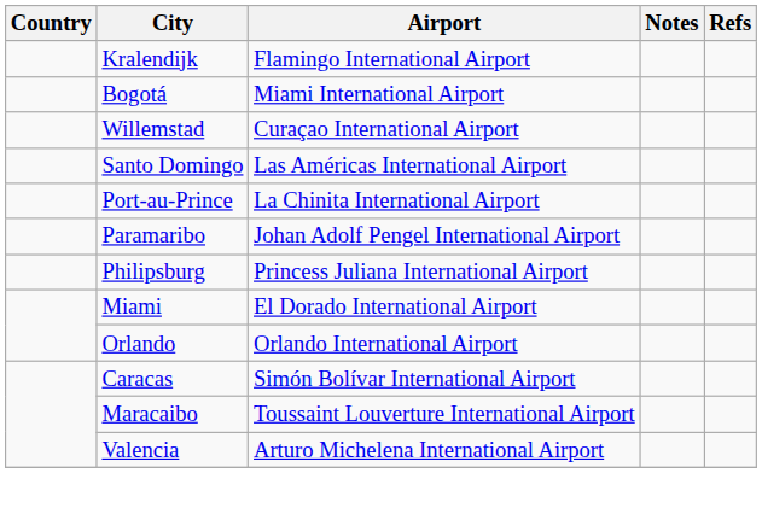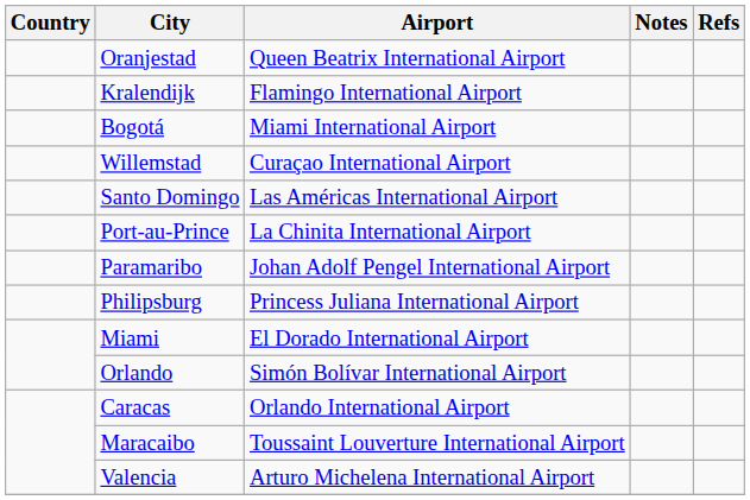+ row: Oranjestad | Queen Beatrix International Airport
Orlando | Airport: Orlando International Airport -> Simón Bolívar International Airport
Caracas | Airport: Simón Bolívar International Airport -> Orlando International Airport
